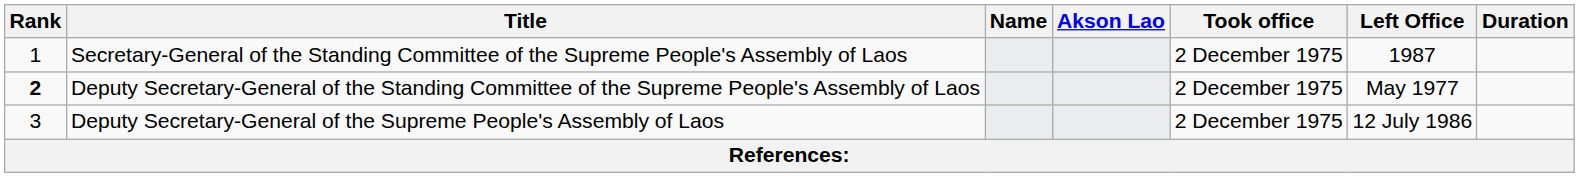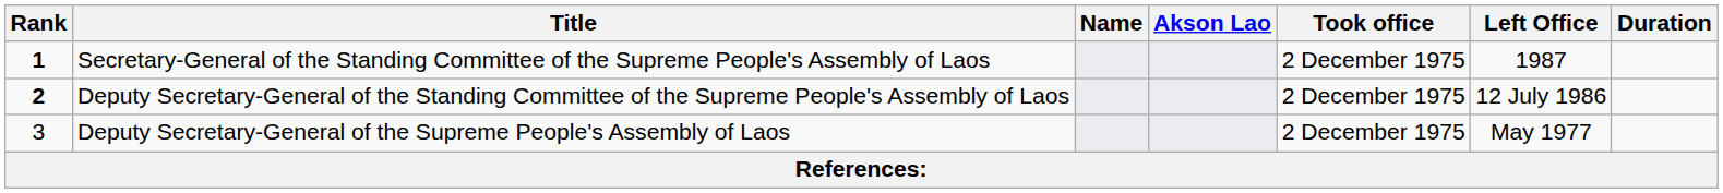row 2 | Rank: normal -> bold
row 3 | Left Office: May 1977 -> 12 July 1986
row 4 | Left Office: 12 July 1986 -> May 1977
